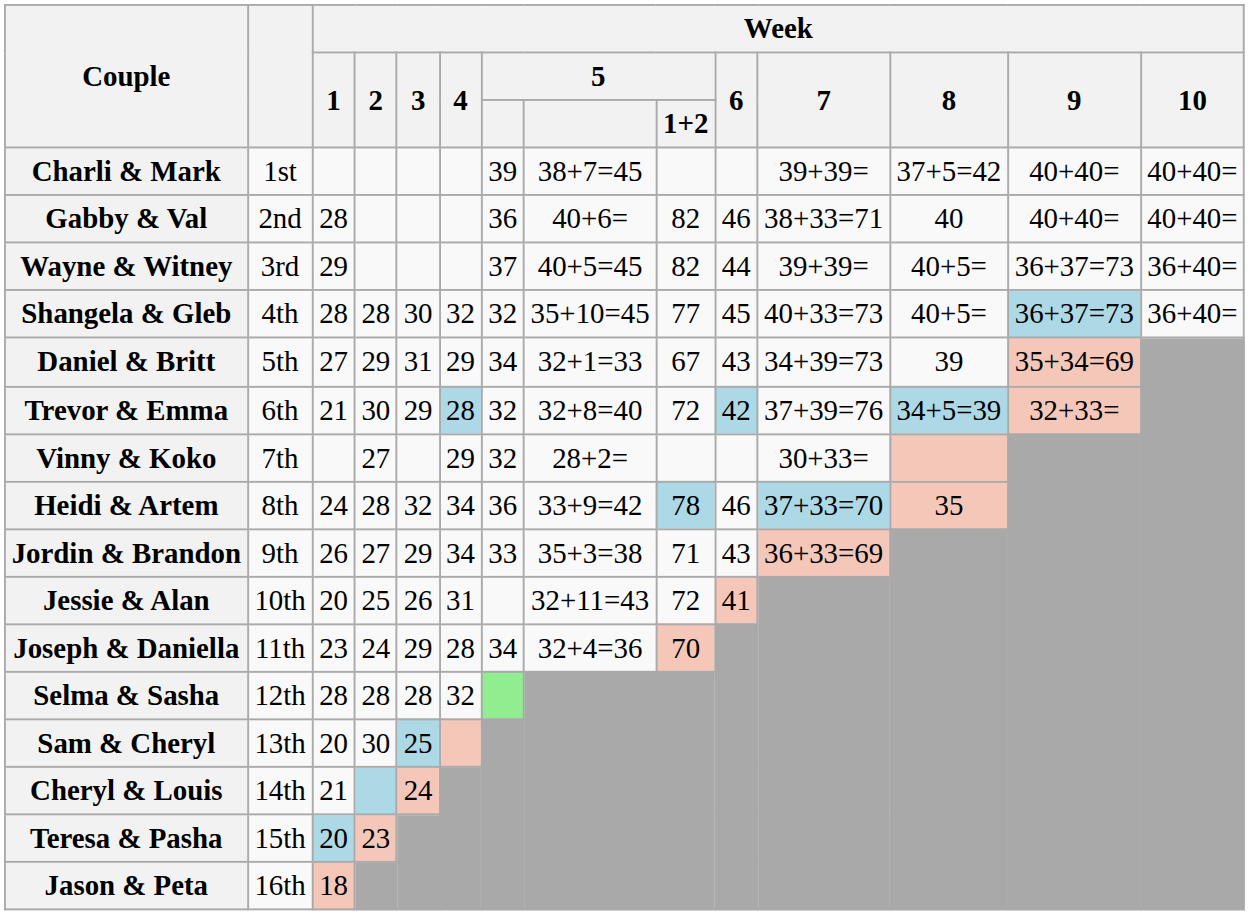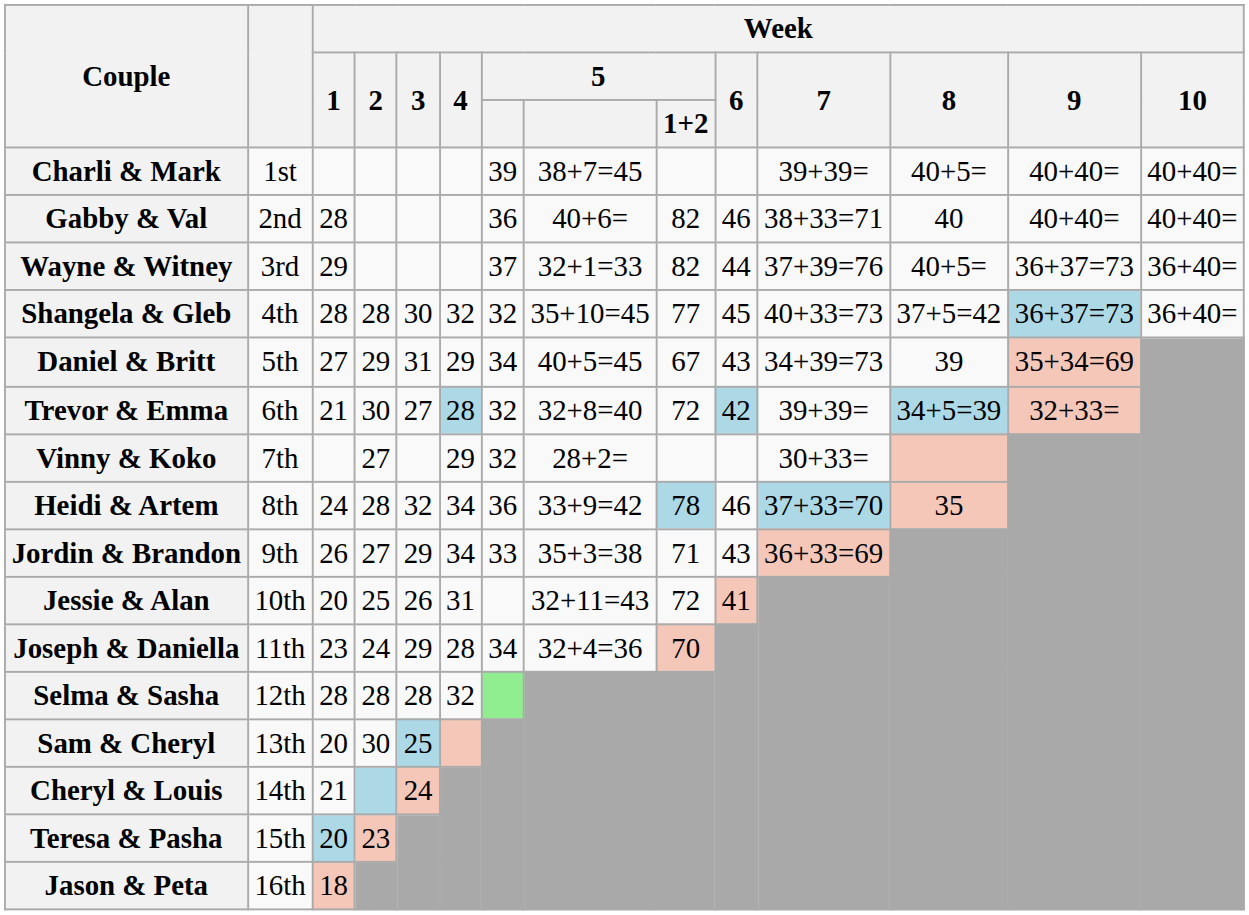Charli & Mark | Week / 8: 37+5=42 -> 40+5=
Wayne & Witney | column 8: 40+5=45 -> 32+1=33
Wayne & Witney | Week / 7: 39+39= -> 37+39=76
Shangela & Gleb | Week / 8: 40+5= -> 37+5=42
Daniel & Britt | column 8: 32+1=33 -> 40+5=45
Trevor & Emma | Week / 3: 29 -> 27
Trevor & Emma | Week / 7: 37+39=76 -> 39+39=
